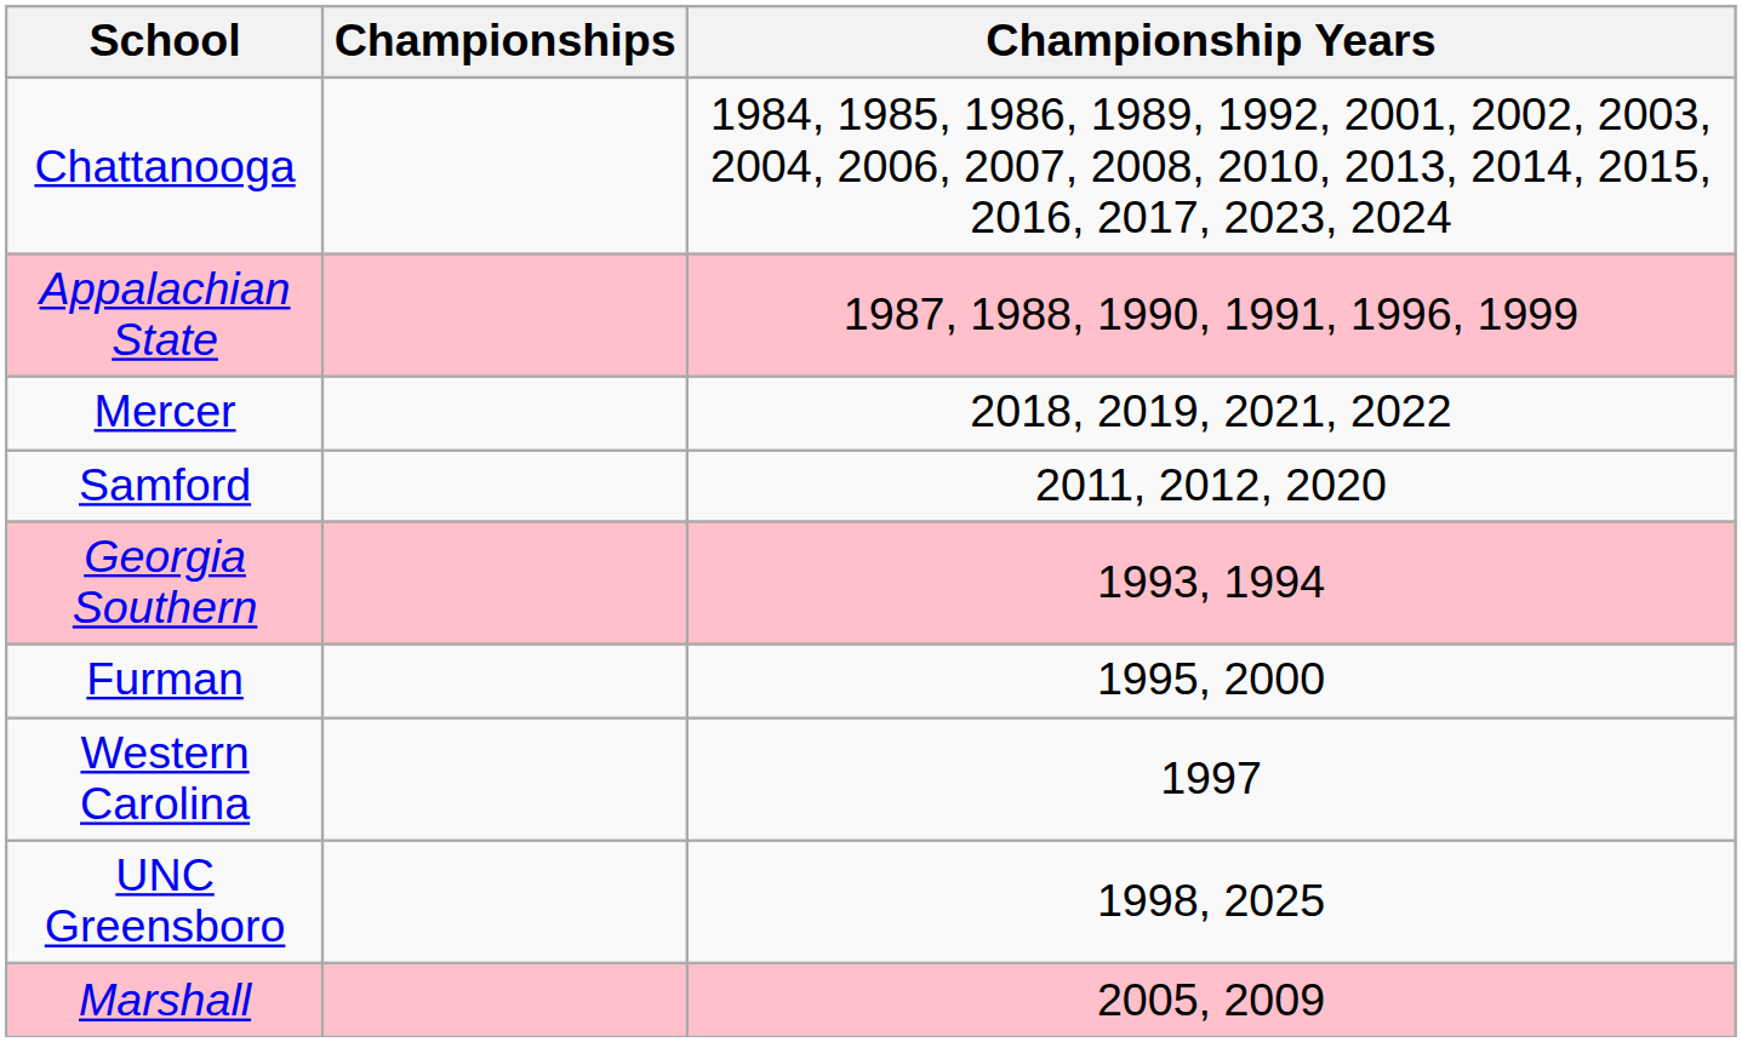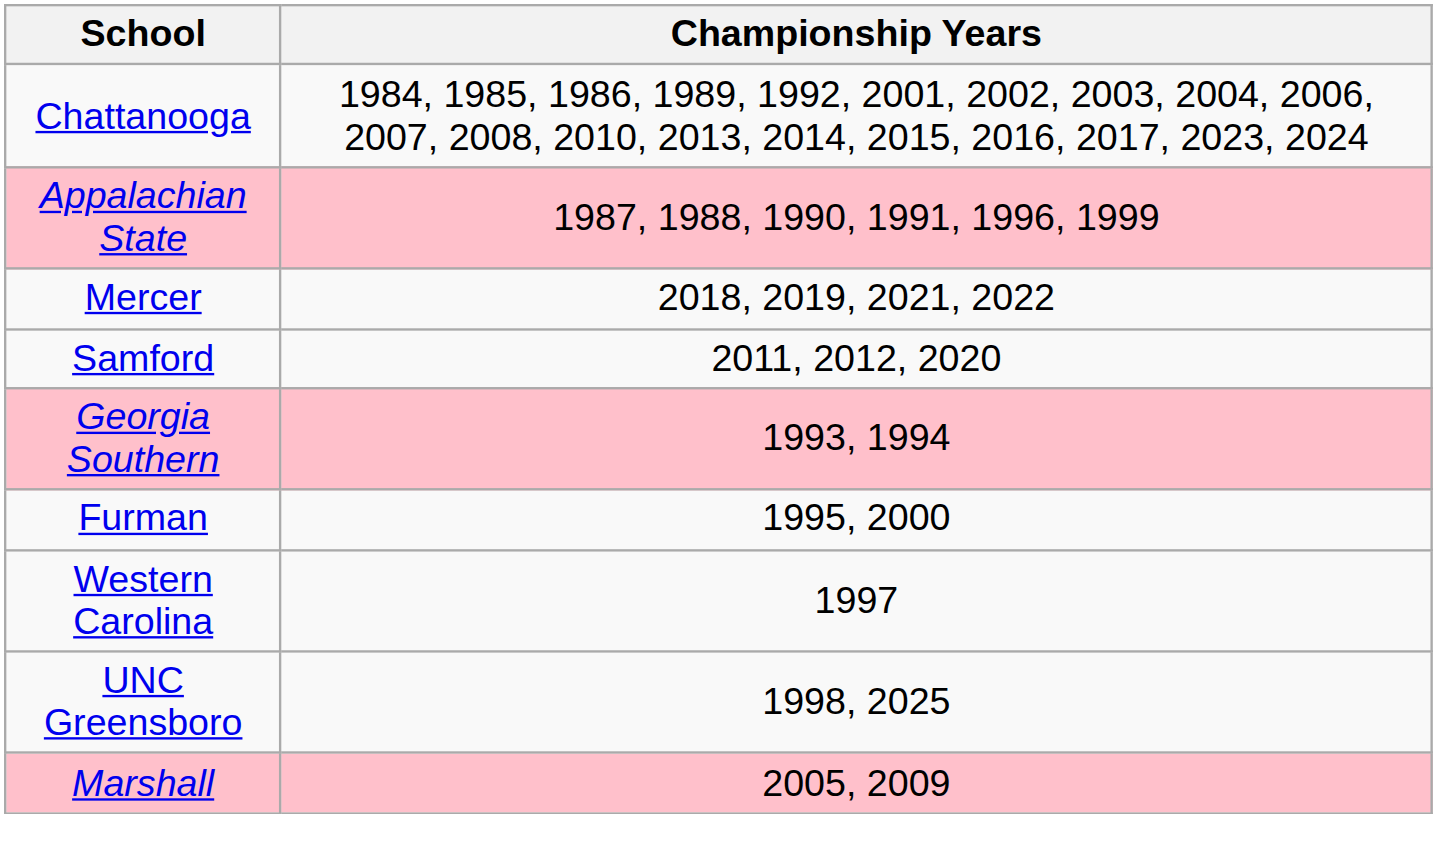- column: Championships
